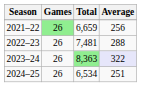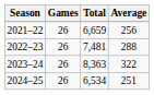2021–22 | Games: lightgreen background -> no background
2023–24 | Total: lightgreen background -> no background
2023–24 | Average: lavender background -> no background
